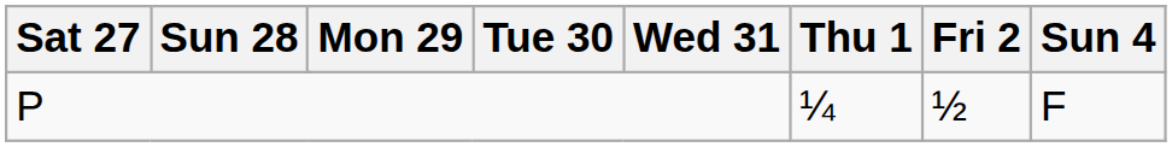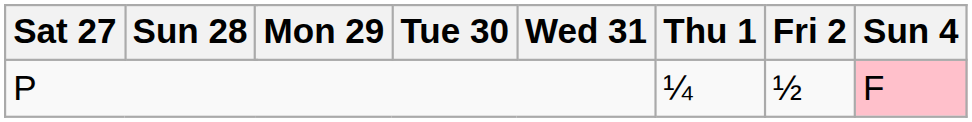P | Sun 4: no background -> pink background
